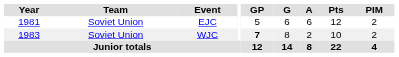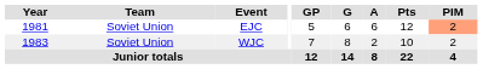EJC | PIM: no background -> lightsalmon background
WJC | GP: bold -> normal
